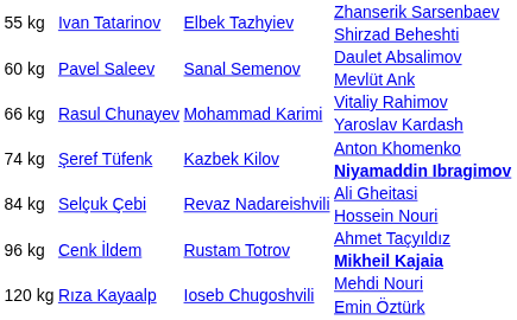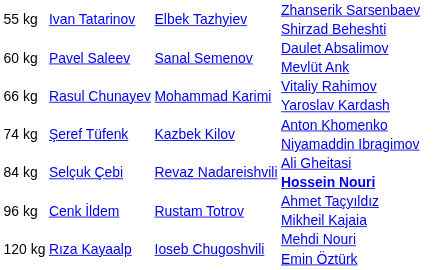Niyamaddin Ibragimov | column 4: bold -> normal
Hossein Nouri | column 4: normal -> bold
Mikheil Kajaia | column 4: bold -> normal
